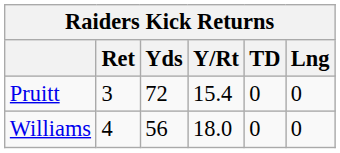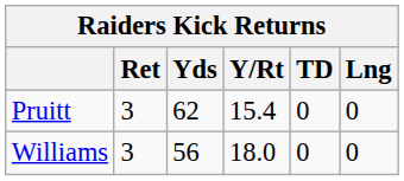Pruitt | Yds: 72 -> 62
Williams | Ret: 4 -> 3
